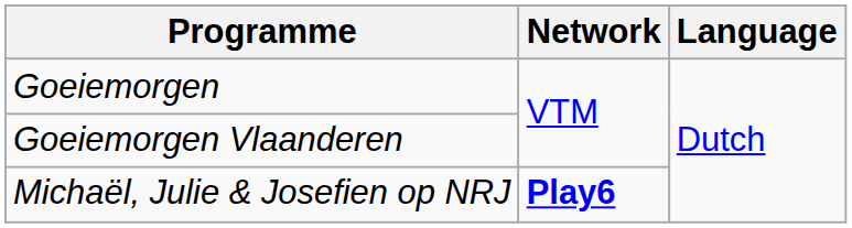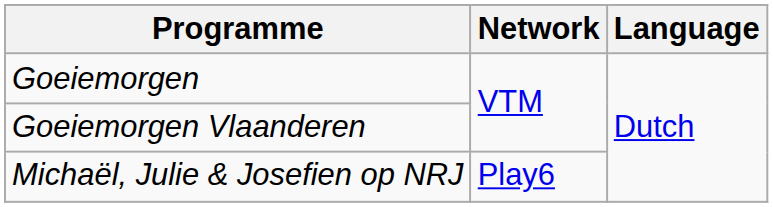Michaël, Julie & Josefien op NRJ | Network: bold -> normal
